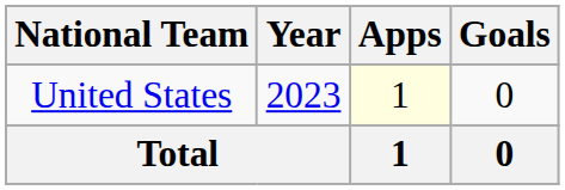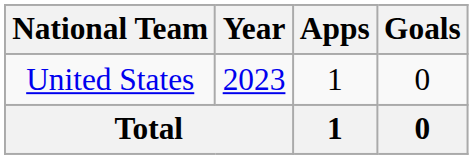United States | Apps: lightyellow background -> no background
